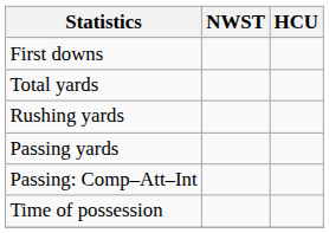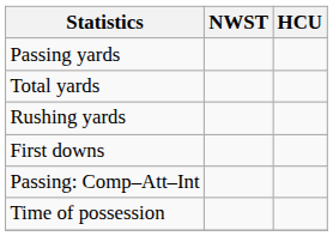rows swapped: First downs <-> Passing yards
